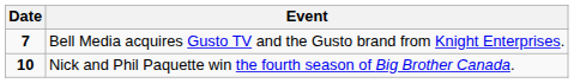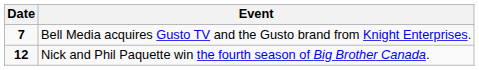row 3 | Date: 10 -> 12
